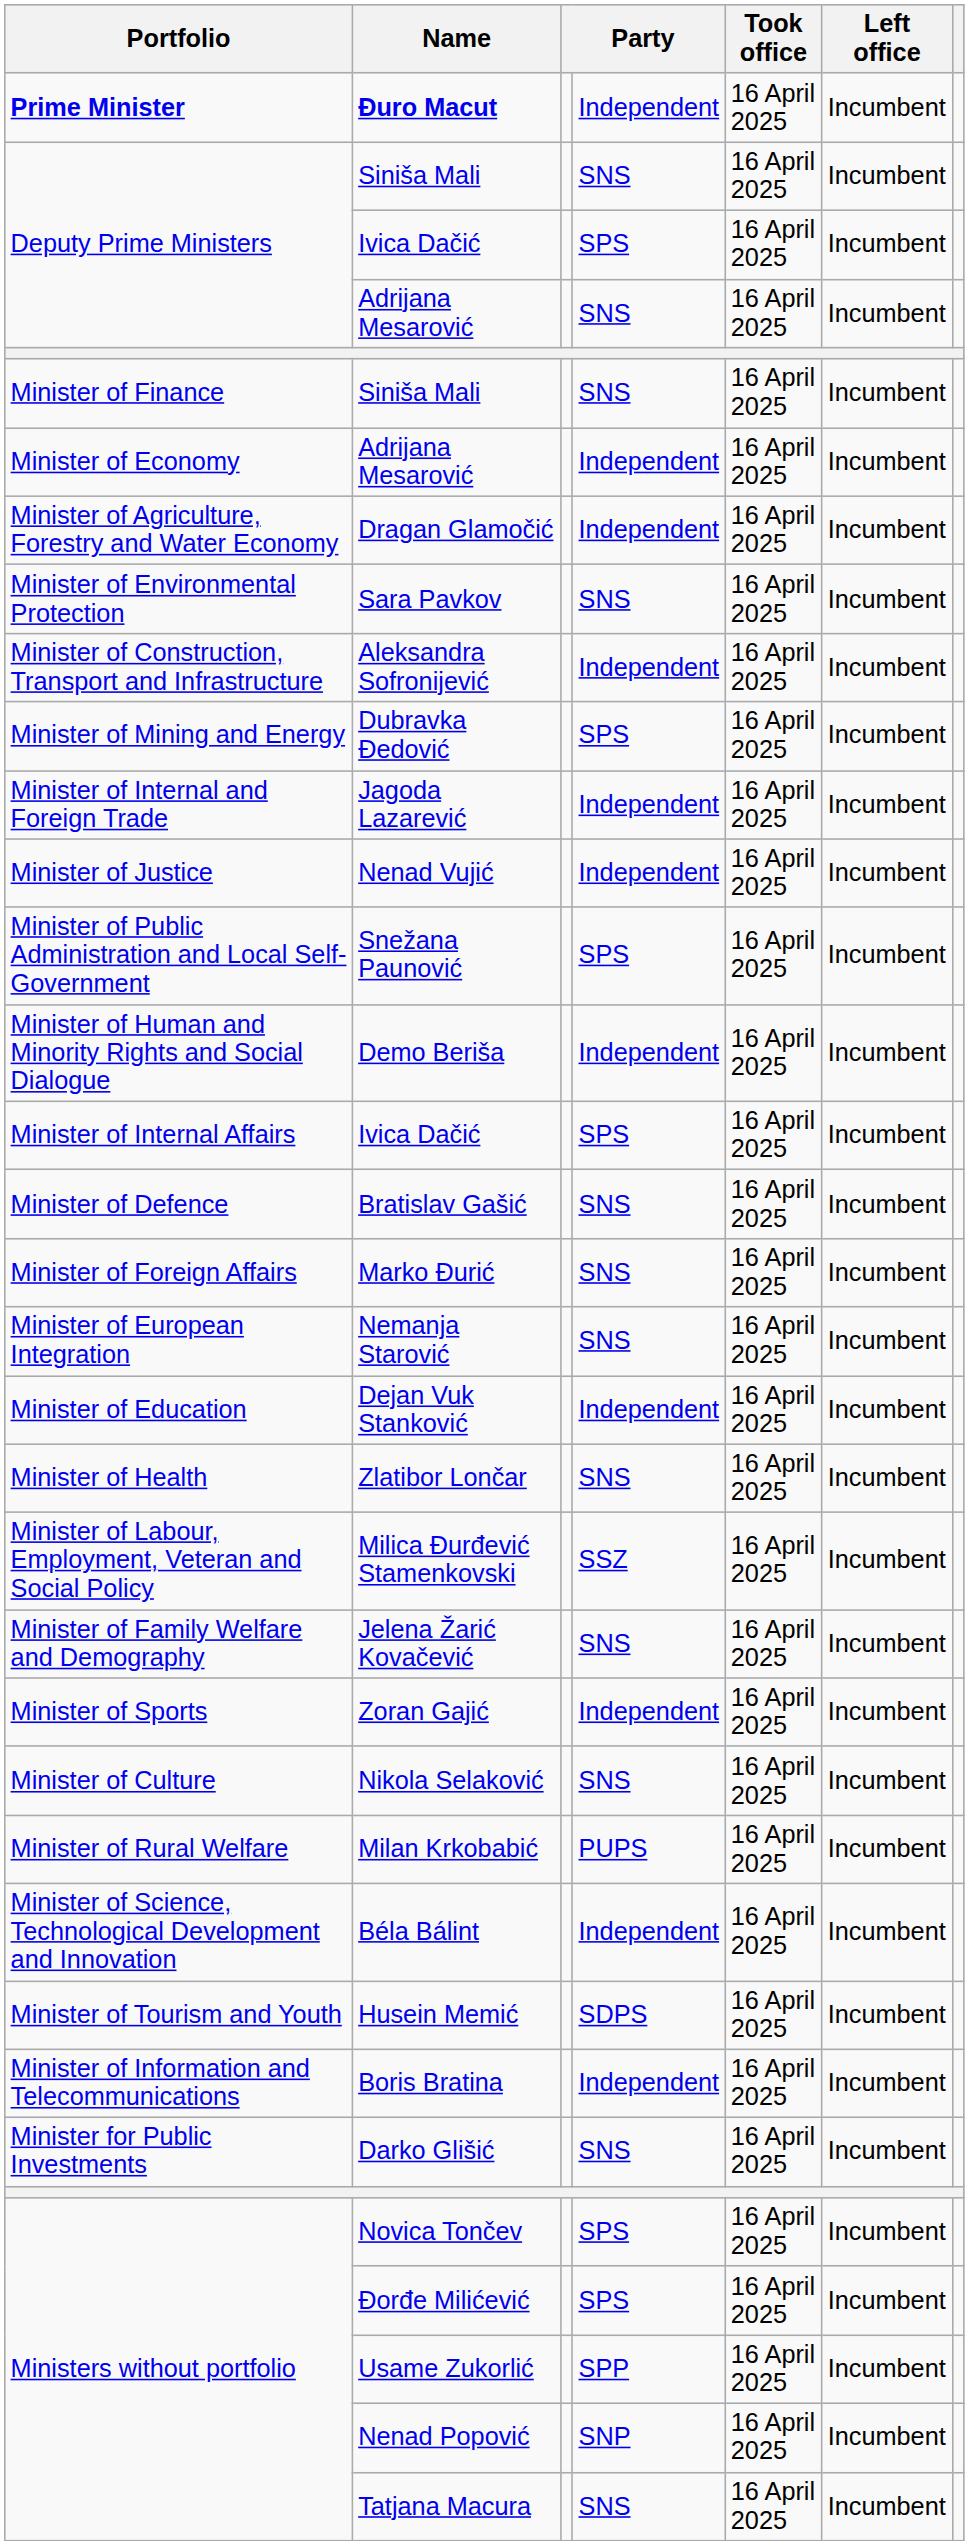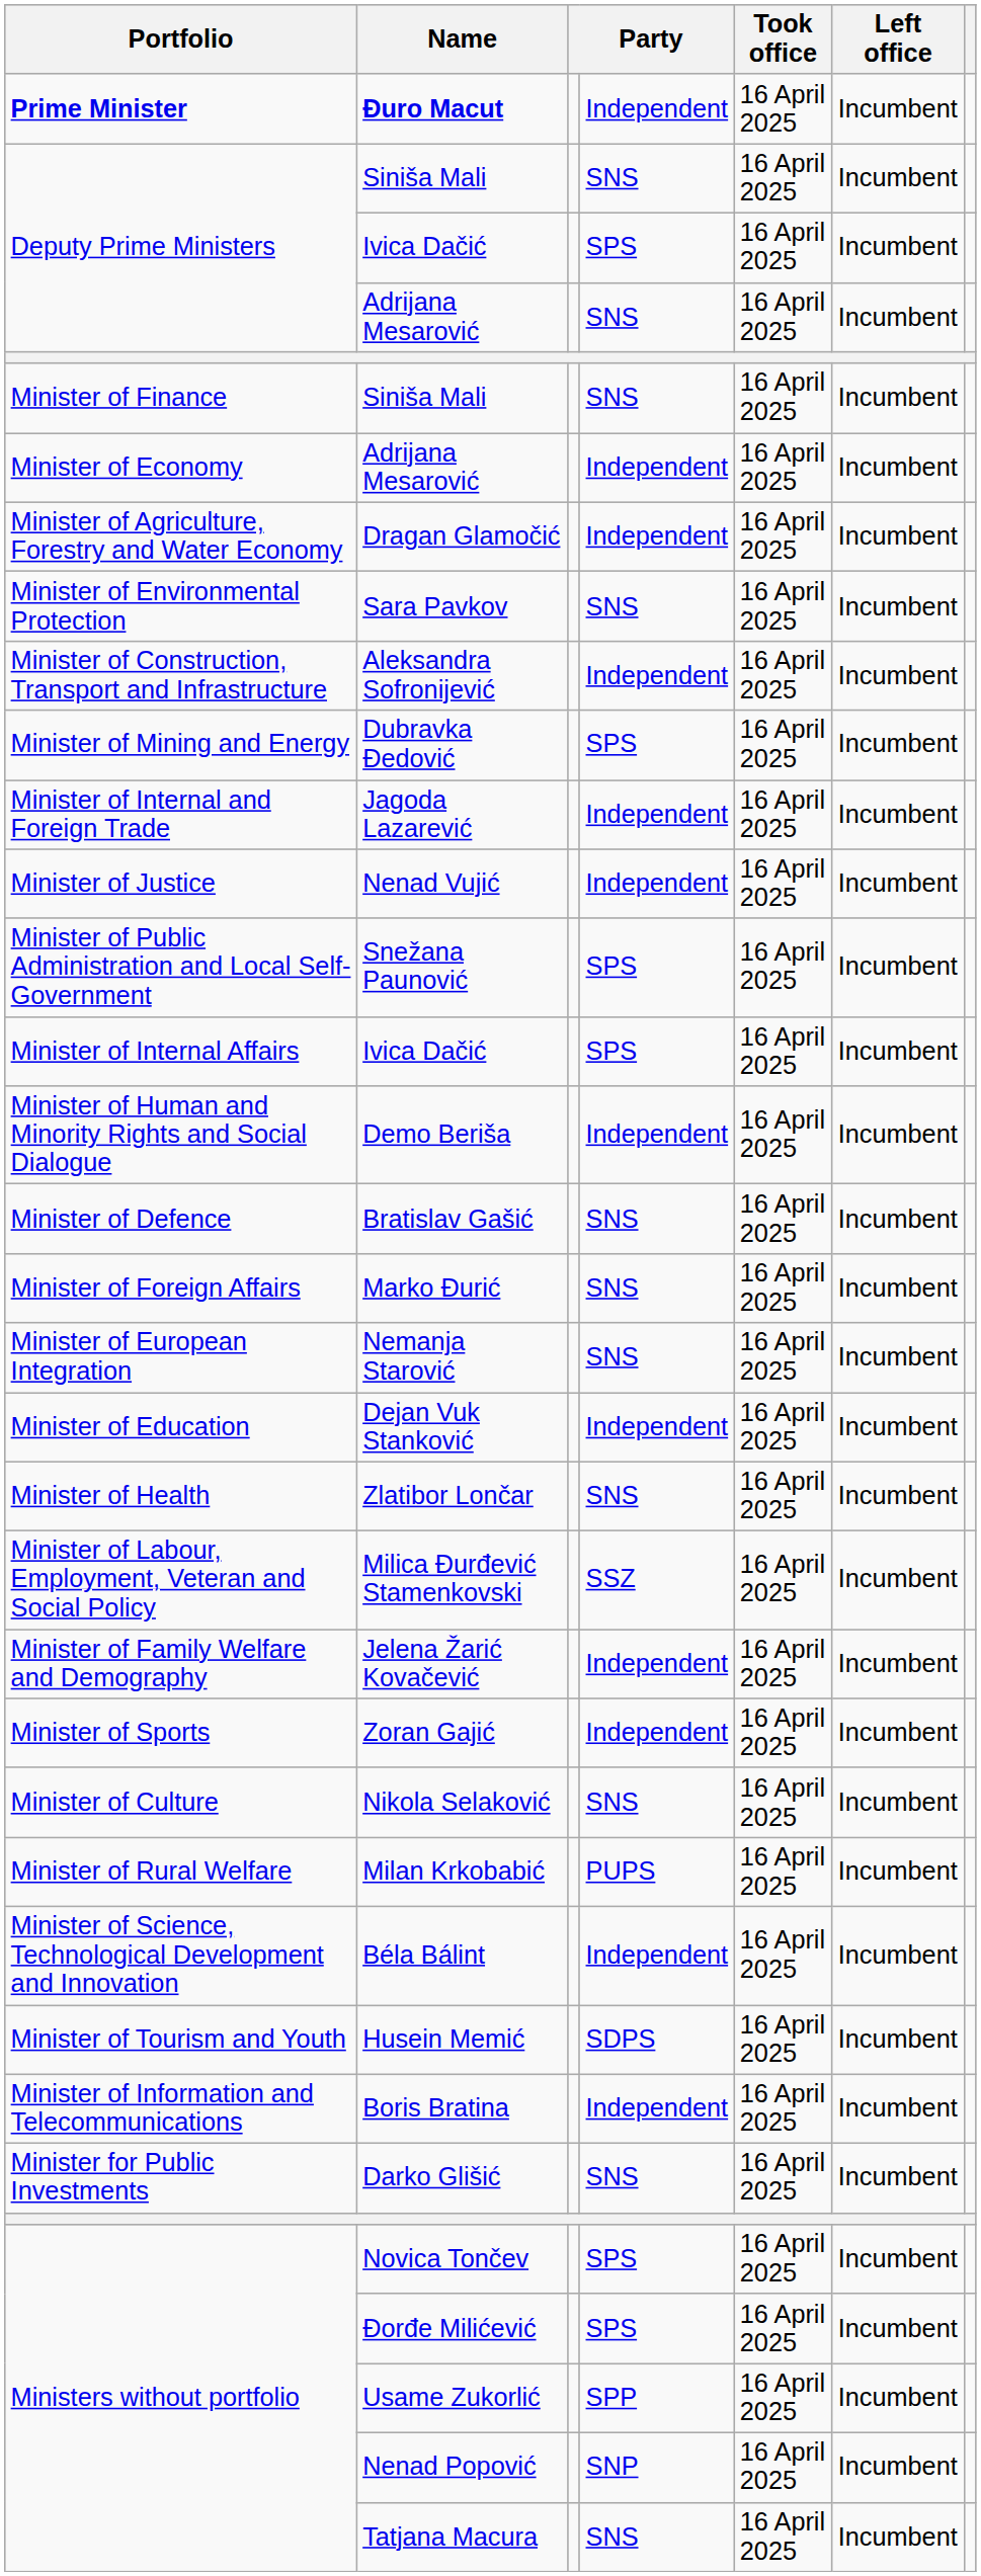rows swapped: Demo Beriša <-> Minister of Internal Affairs / Ivica Dačić
Jelena Žarić Kovačević | column 4: SNS -> Independent
